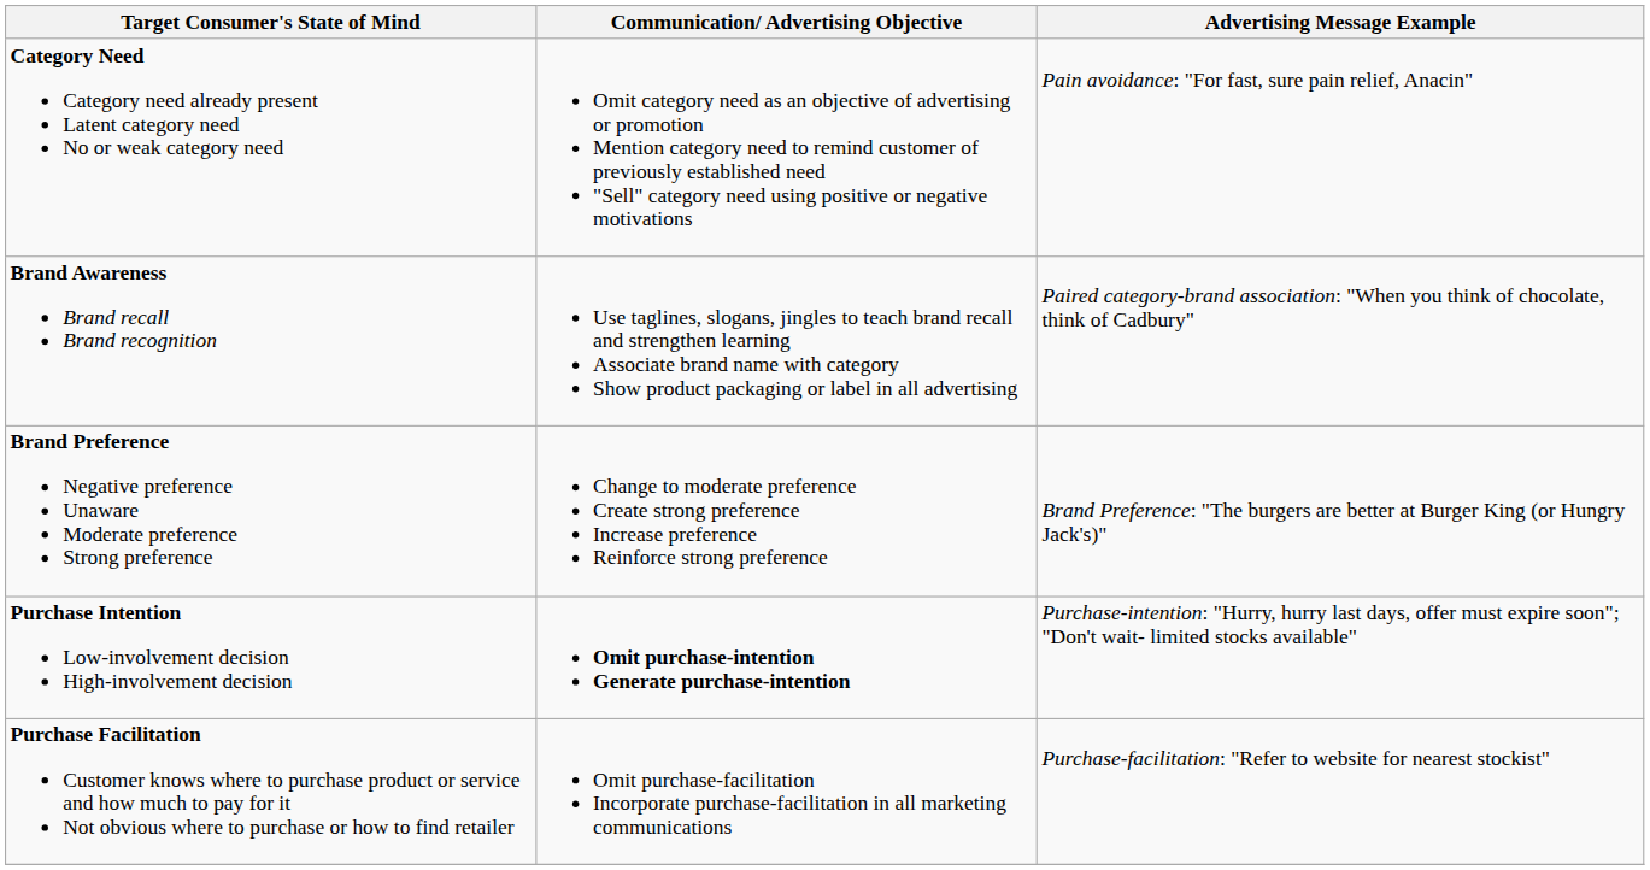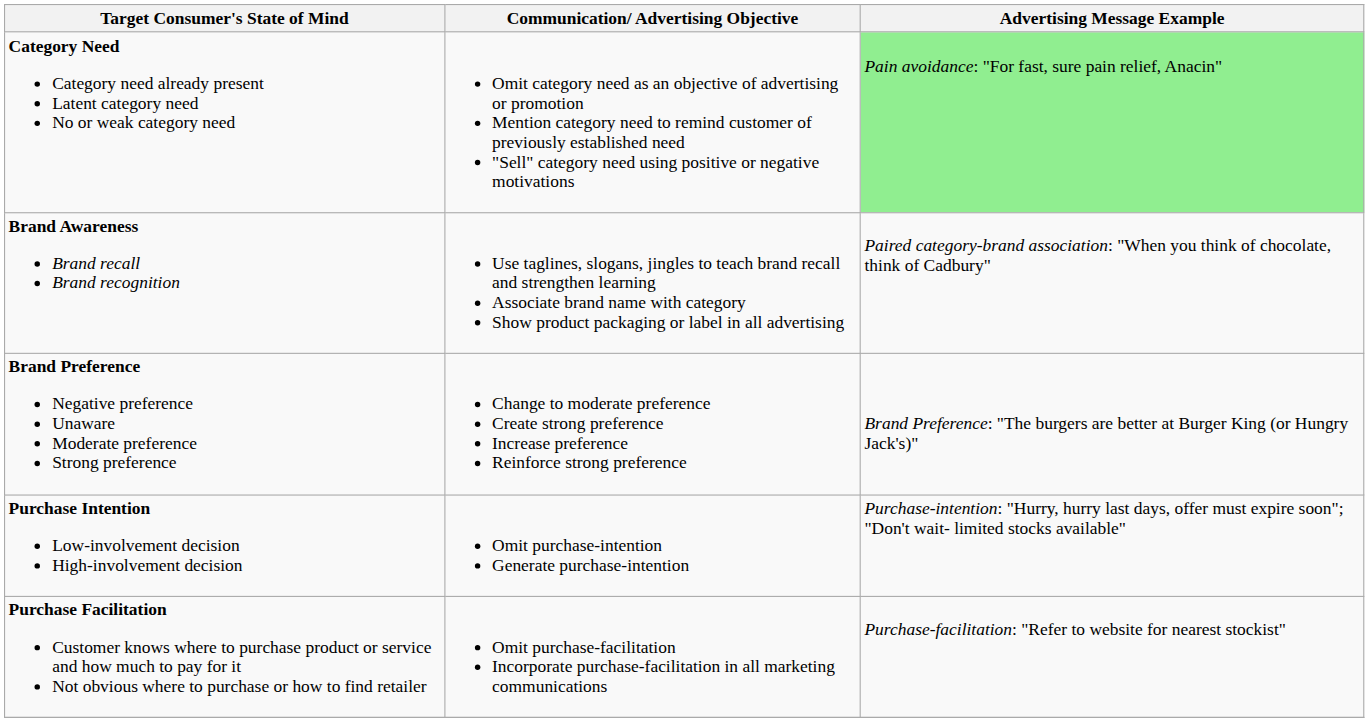row 2 | Advertising Message Example: no background -> lightgreen background
row 5 | Communication/ Advertising Objective: bold -> normal
